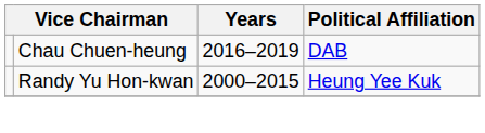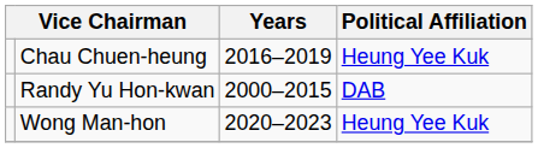Chau Chuen-heung | Political Affiliation: DAB -> Heung Yee Kuk
Randy Yu Hon-kwan | Political Affiliation: Heung Yee Kuk -> DAB
+ row: Wong Man-hon | 2020–2023 | Heung Yee Kuk
